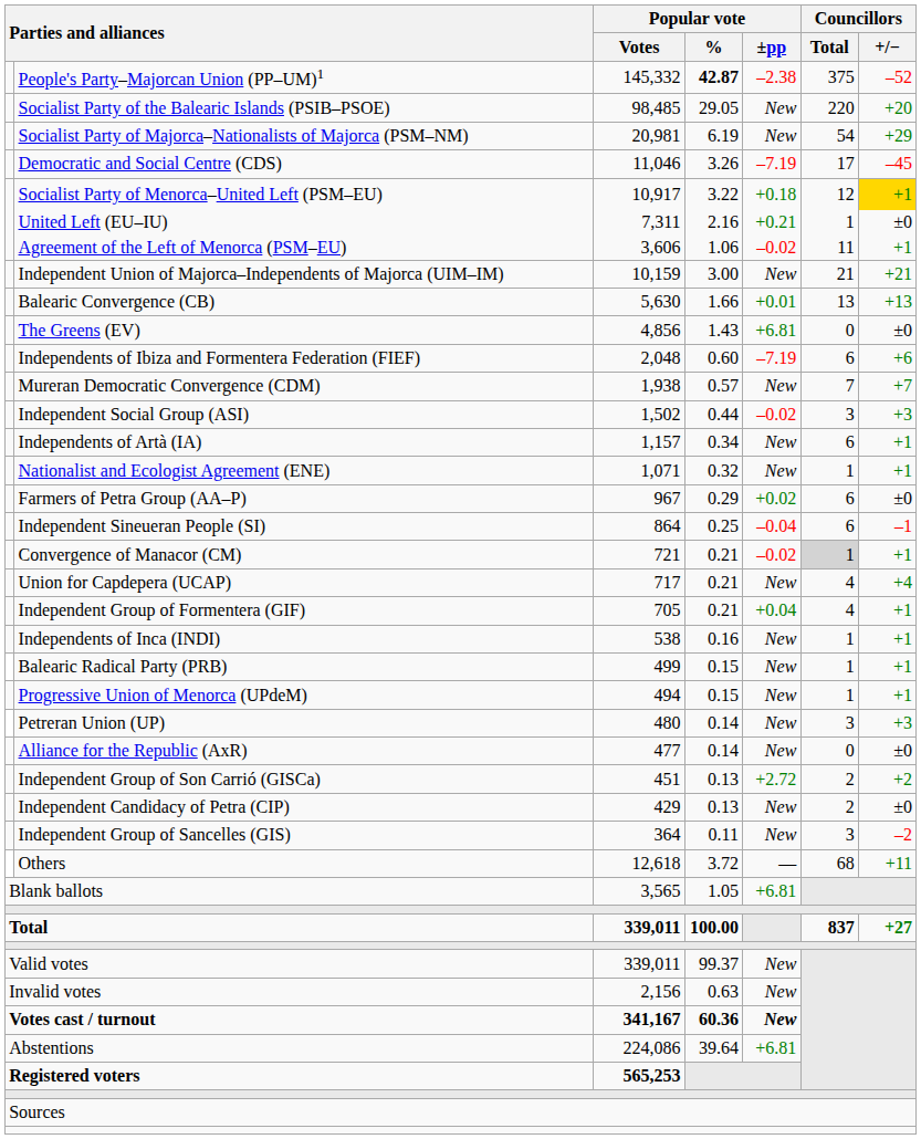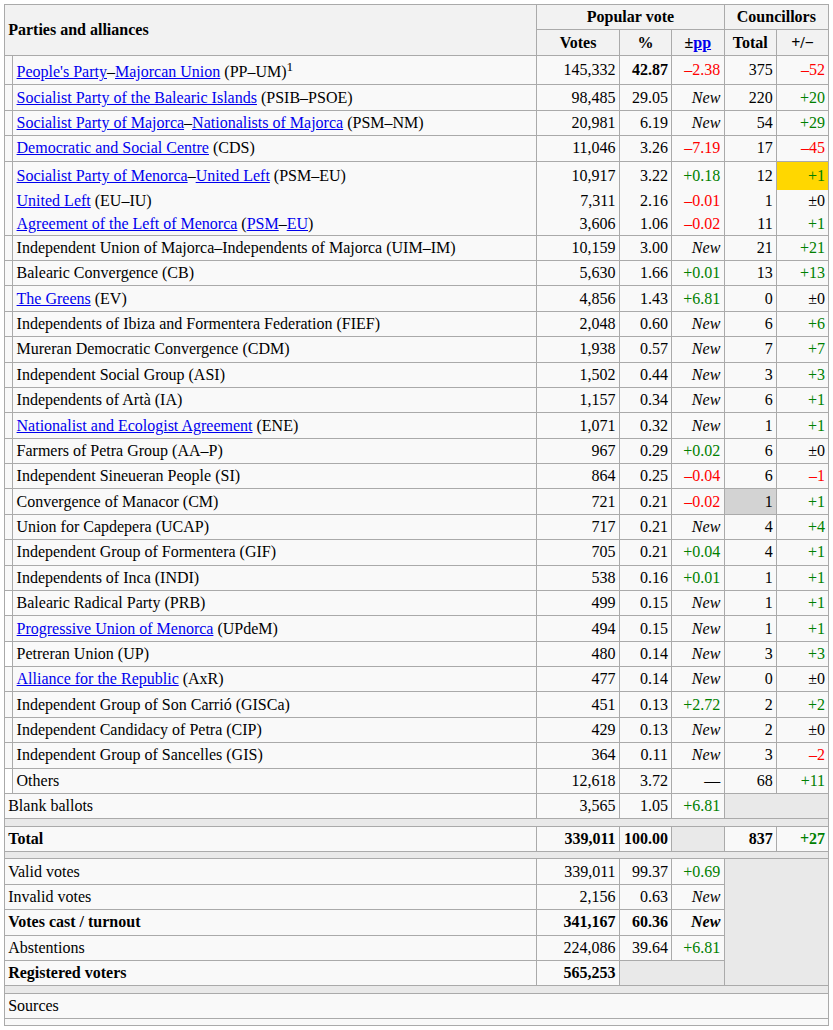United Left (EU–IU) | Popular vote / ±pp: +0.21 -> –0.01
Independents of Ibiza and Formentera Federation (FIEF) | Popular vote / ±pp: –7.19 -> New
Independent Social Group (ASI) | Popular vote / ±pp: –0.02 -> New
Independents of Inca (INDI) | Popular vote / ±pp: New -> +0.01
Valid votes | Popular vote / ±pp: New -> +0.69
